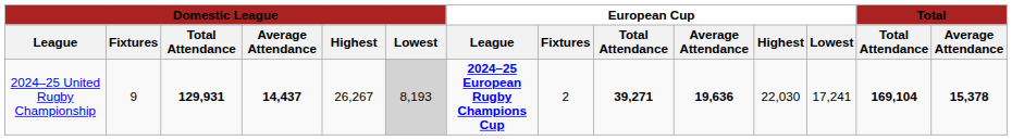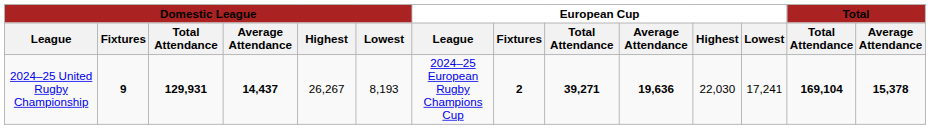2024–25 United Rugby Championship | column 2: normal -> bold
2024–25 United Rugby Championship | column 6: lightgrey background -> no background
2024–25 United Rugby Championship | column 7: bold -> normal
2024–25 United Rugby Championship | column 8: normal -> bold
